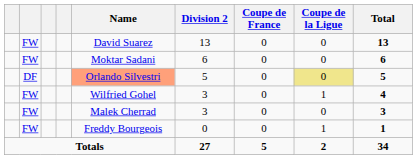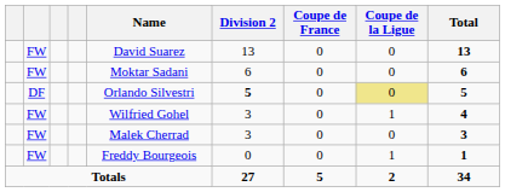DF | Name: lightsalmon background -> no background
DF | Division 2: normal -> bold
